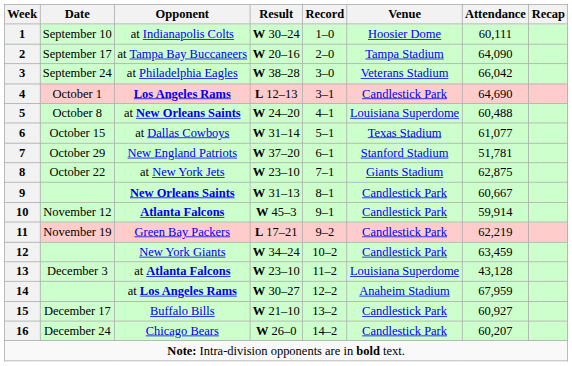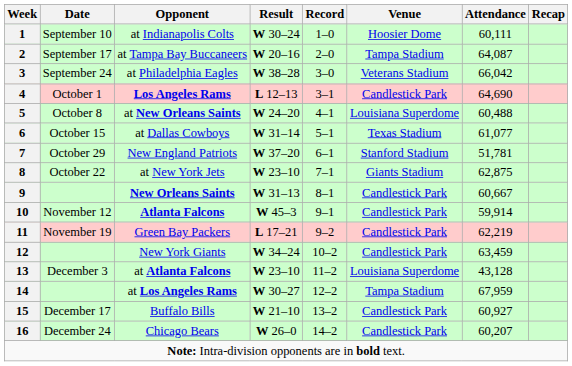2 | Attendance: 64,090 -> 64,087
14 | Venue: Anaheim Stadium -> Tampa Stadium
